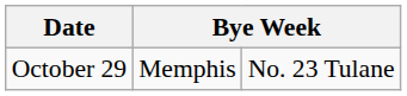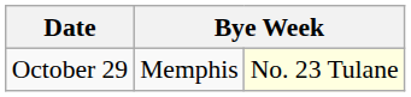October 29 | column 3: no background -> lightyellow background
